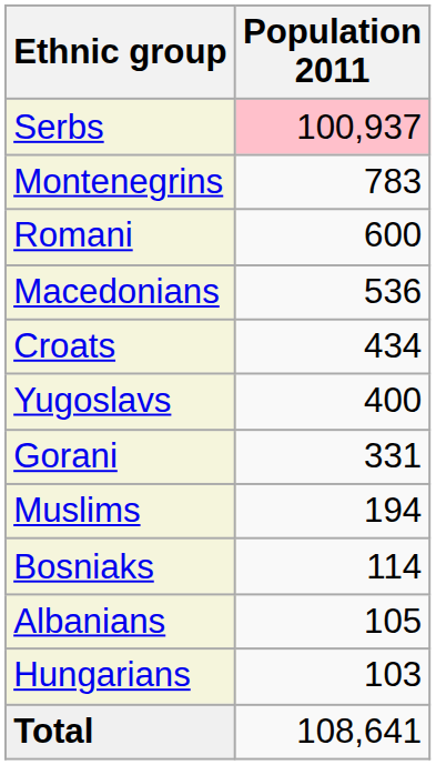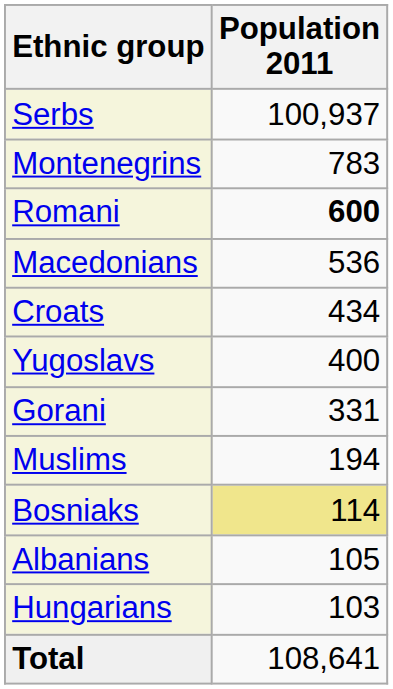Serbs | Population 2011: pink background -> no background
Romani | Population 2011: normal -> bold
Bosniaks | Population 2011: no background -> khaki background
